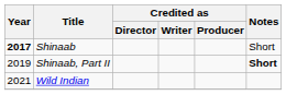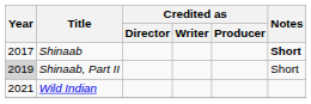Shinaab | Year: bold -> normal
Shinaab | Notes: normal -> bold
Shinaab, Part II | Year: no background -> lightgrey background
Shinaab, Part II | Notes: bold -> normal
